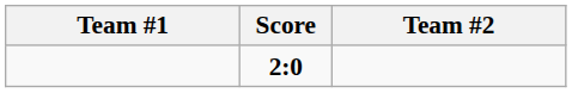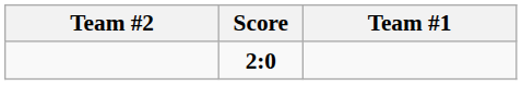columns swapped: Team #1 <-> Team #2
